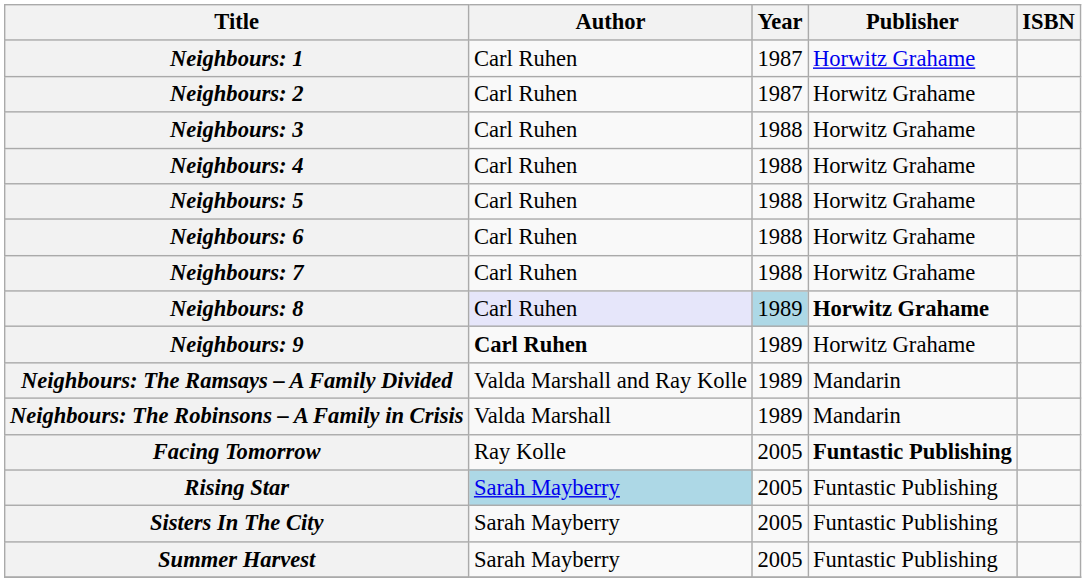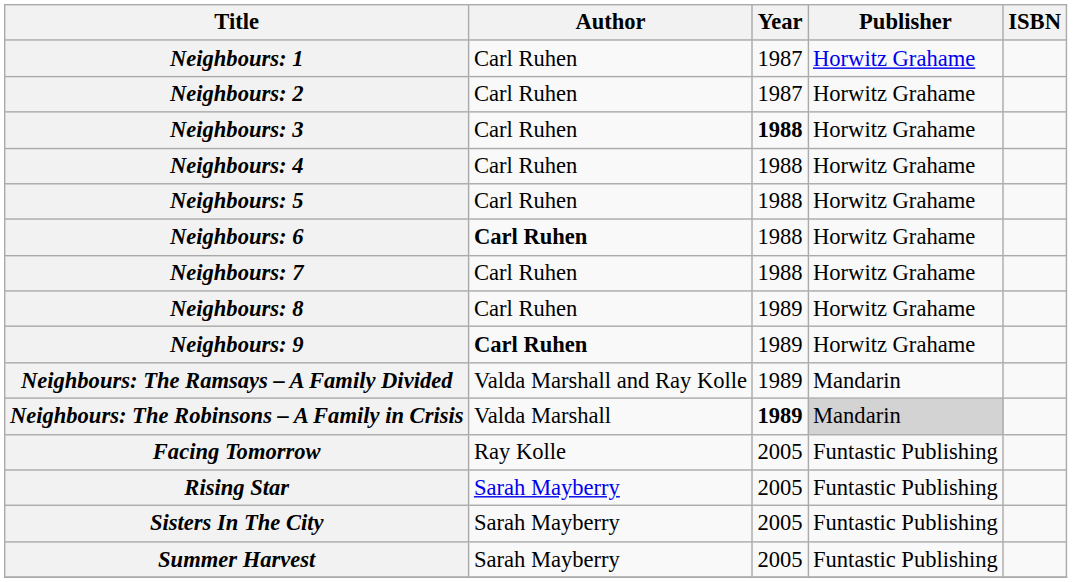Neighbours: 3 | Year: normal -> bold
Neighbours: 6 | Author: normal -> bold
Neighbours: 8 | Author: lavender background -> no background
Neighbours: 8 | Year: lightblue background -> no background
Neighbours: 8 | Publisher: bold -> normal
Neighbours: The Robinsons – A Family in Crisis | Year: normal -> bold
Neighbours: The Robinsons – A Family in Crisis | Publisher: no background -> lightgrey background
Facing Tomorrow | Publisher: bold -> normal
Rising Star | Author: lightblue background -> no background
